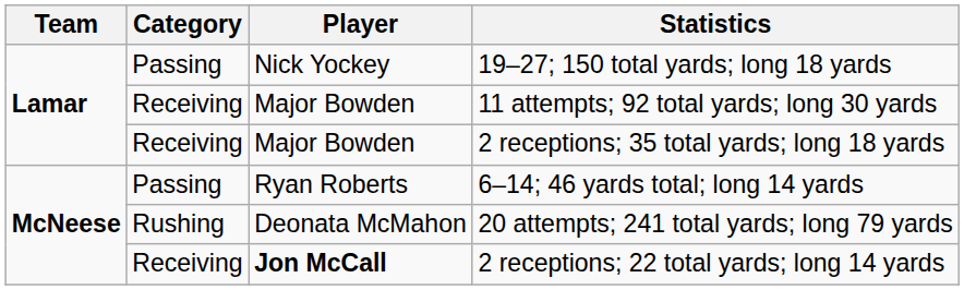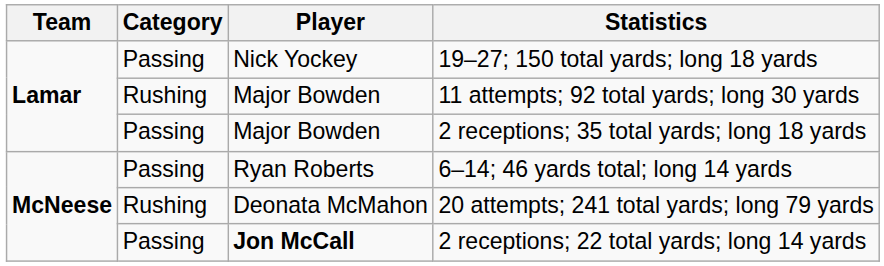11 attempts; 92 total yards; long 30 yards | Category: Receiving -> Rushing
2 receptions; 35 total yards; long 18 yards | Category: Receiving -> Passing
2 receptions; 22 total yards; long 14 yards | Category: Receiving -> Passing
